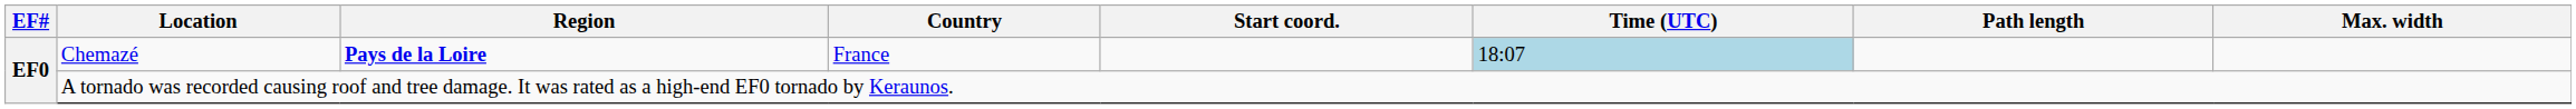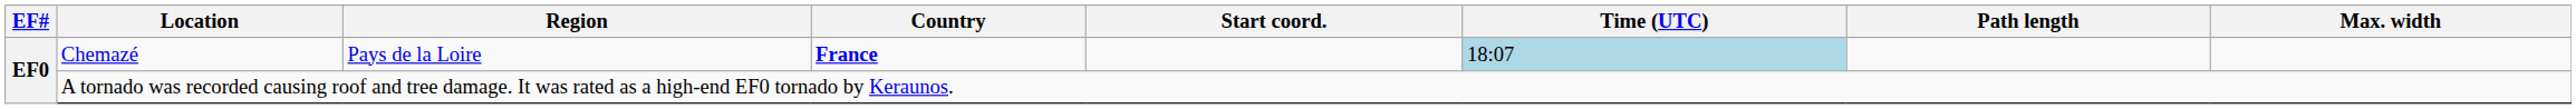Chemazé | Region: bold -> normal
Chemazé | Country: normal -> bold
